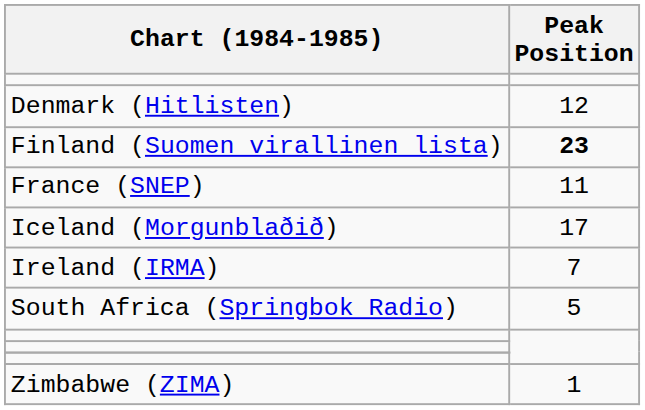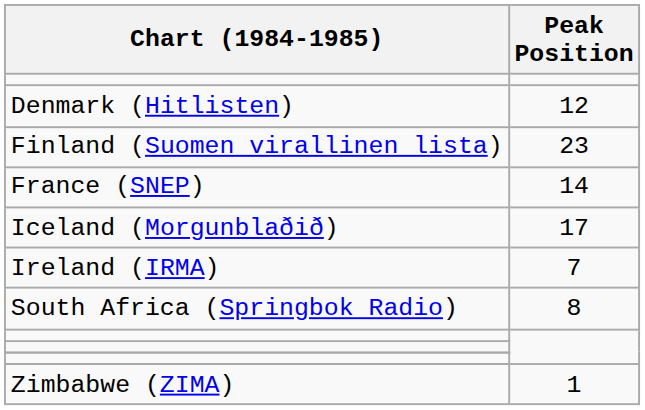row 4 | Peak Position: bold -> normal
row 5 | Peak Position: 11 -> 14
row 8 | Peak Position: 5 -> 8
